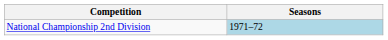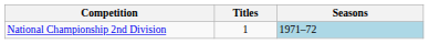+ column: Titles | 1
